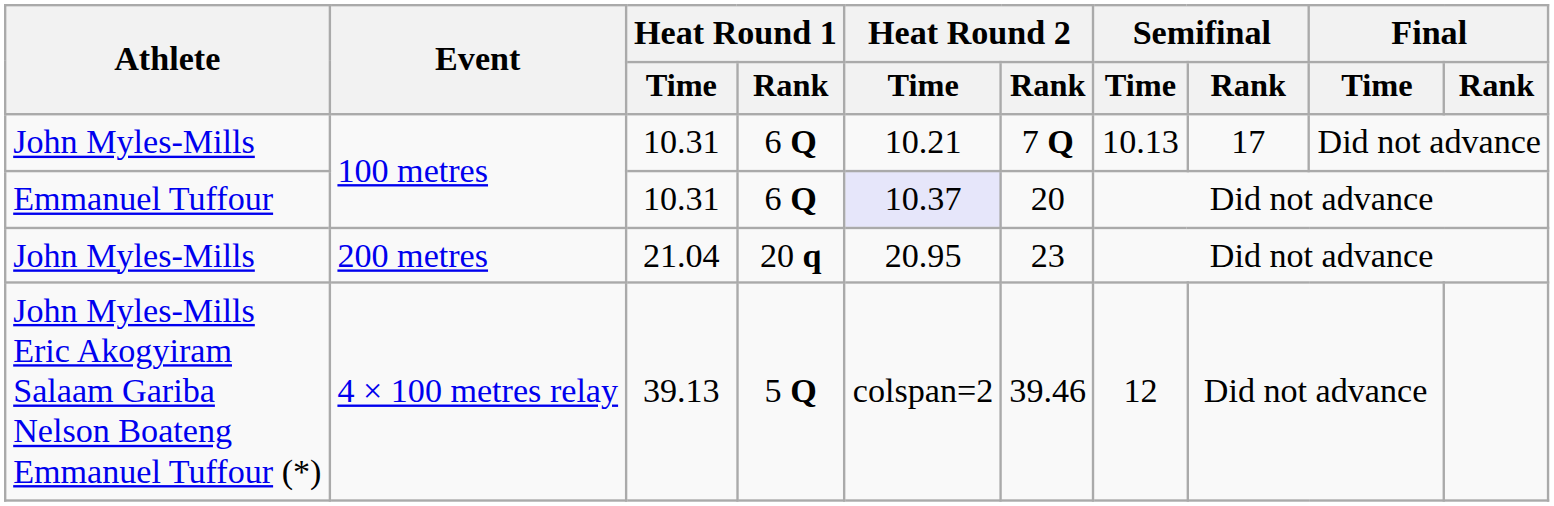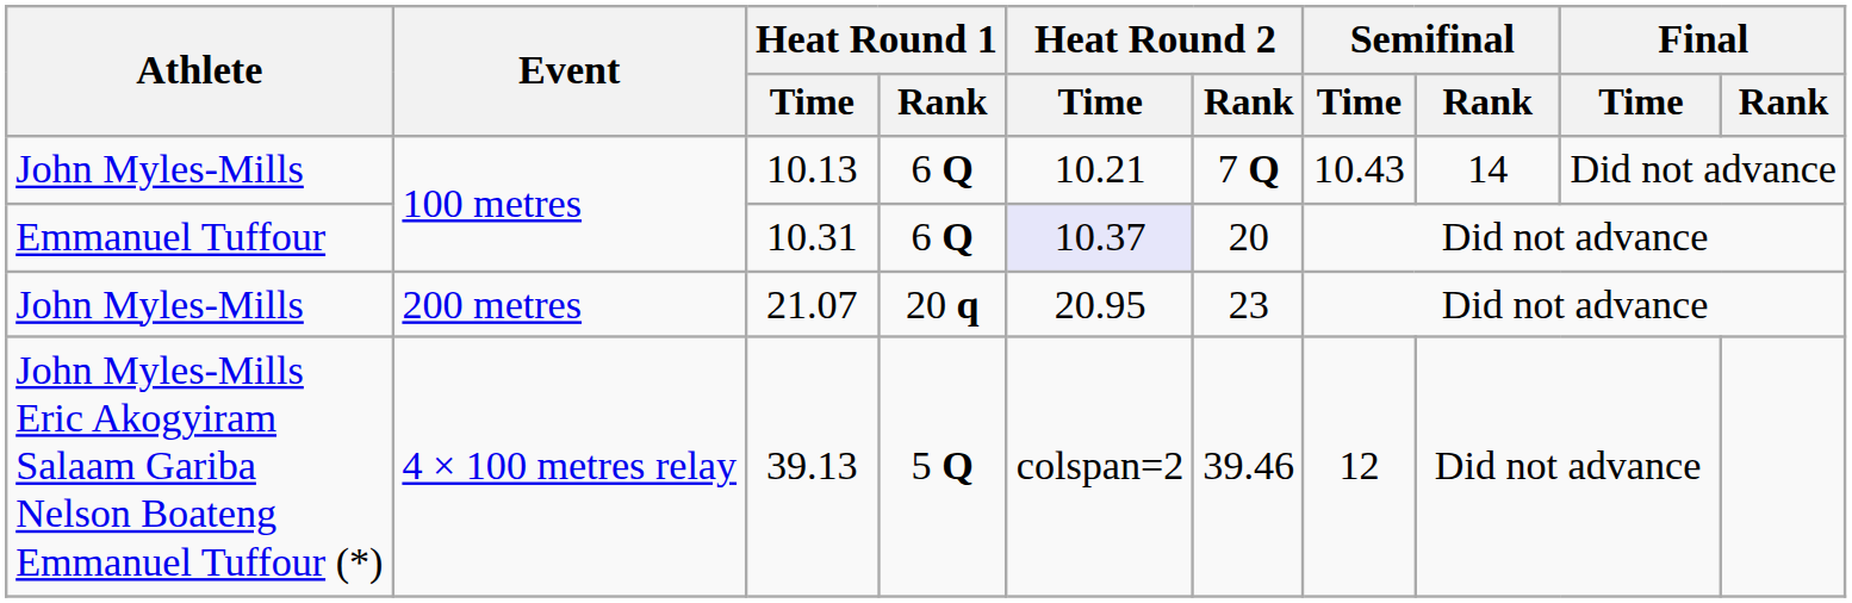John Myles-Mills / 100 metres | Heat Round 1 / Time: 10.31 -> 10.13
John Myles-Mills / 100 metres | Semifinal / Time: 10.13 -> 10.43
John Myles-Mills / 100 metres | Semifinal / Rank: 17 -> 14
John Myles-Mills / 200 metres | Heat Round 1 / Time: 21.04 -> 21.07
